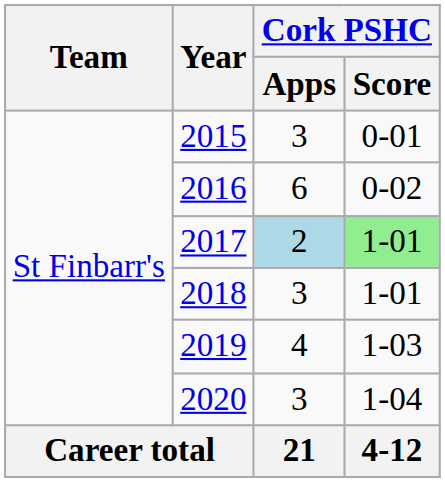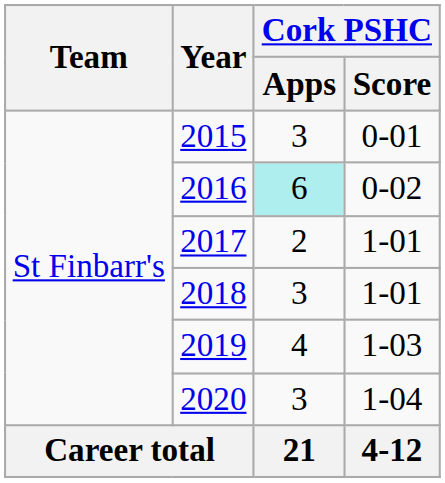2016 | Cork PSHC / Apps: no background -> paleturquoise background
2017 | Cork PSHC / Apps: lightblue background -> no background
2017 | Cork PSHC / Score: lightgreen background -> no background
